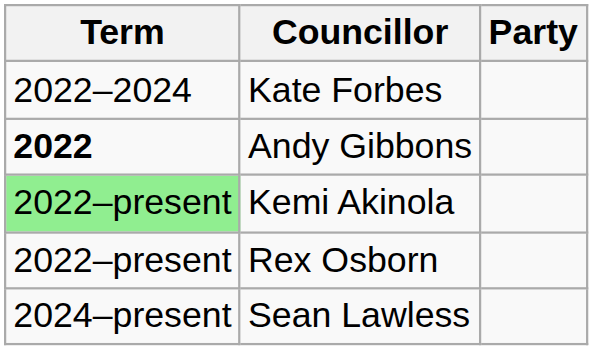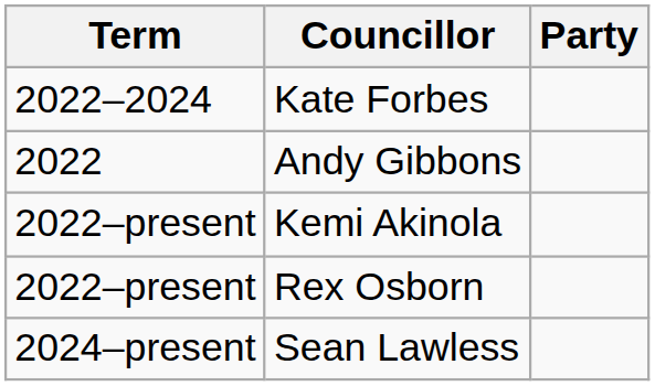Andy Gibbons | Term: bold -> normal
Kemi Akinola | Term: lightgreen background -> no background
